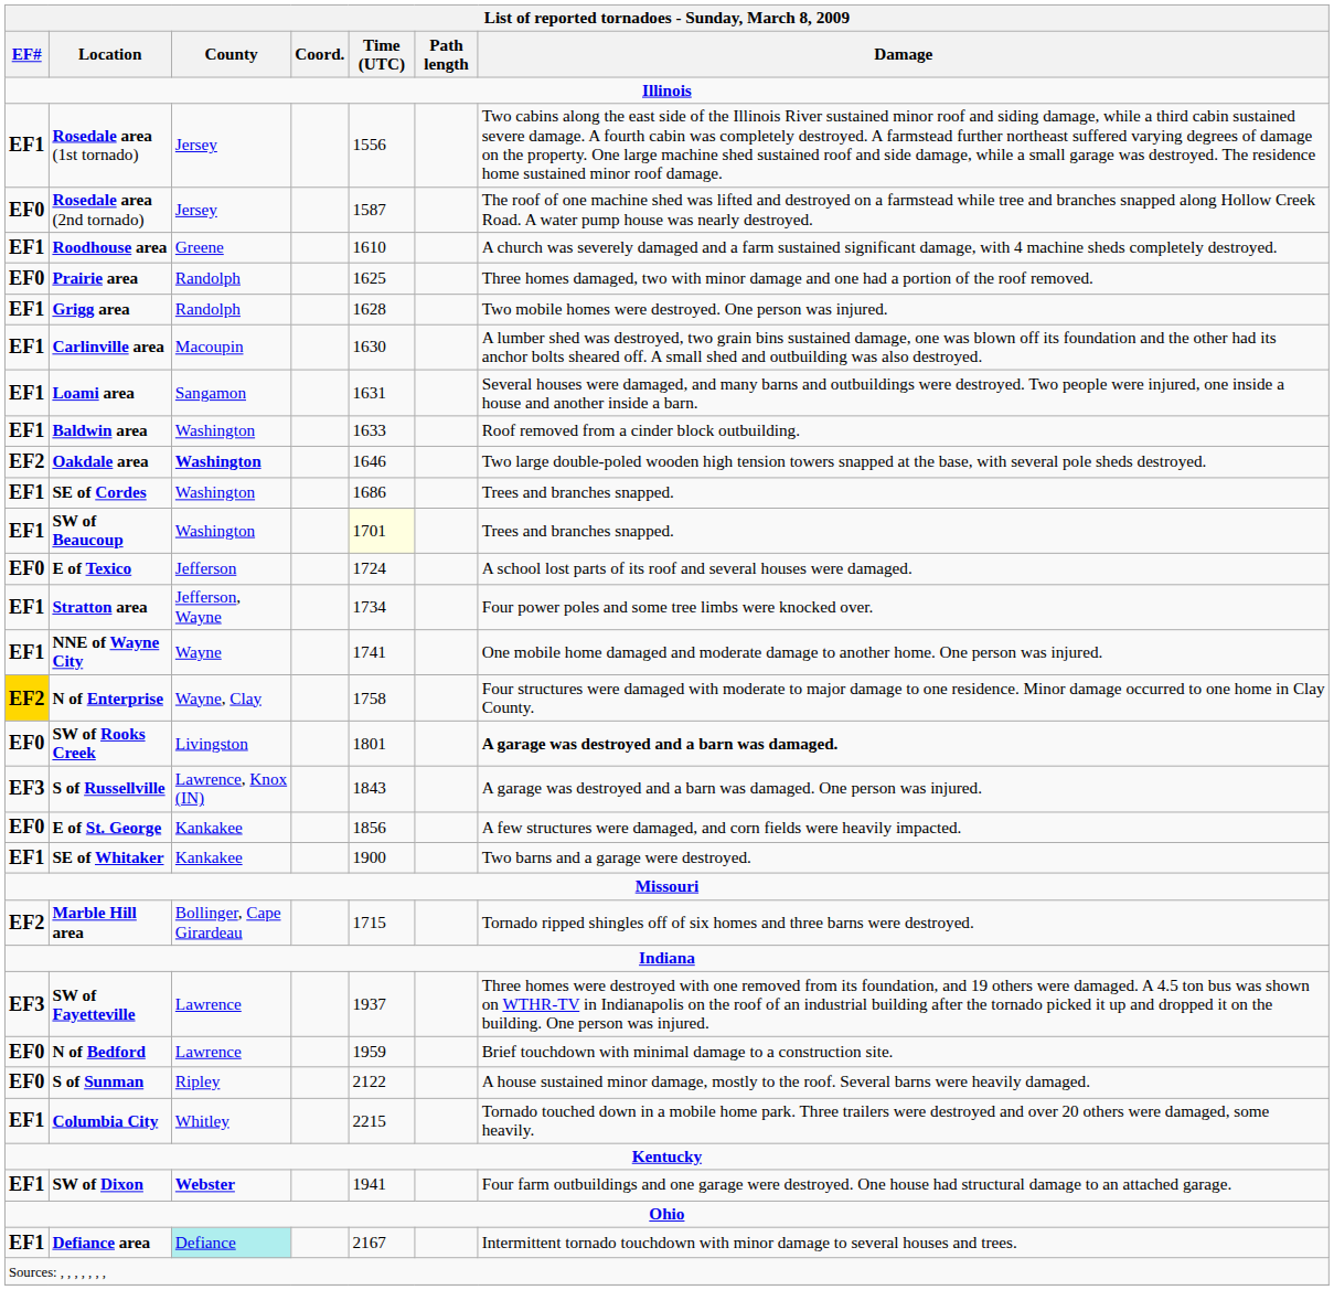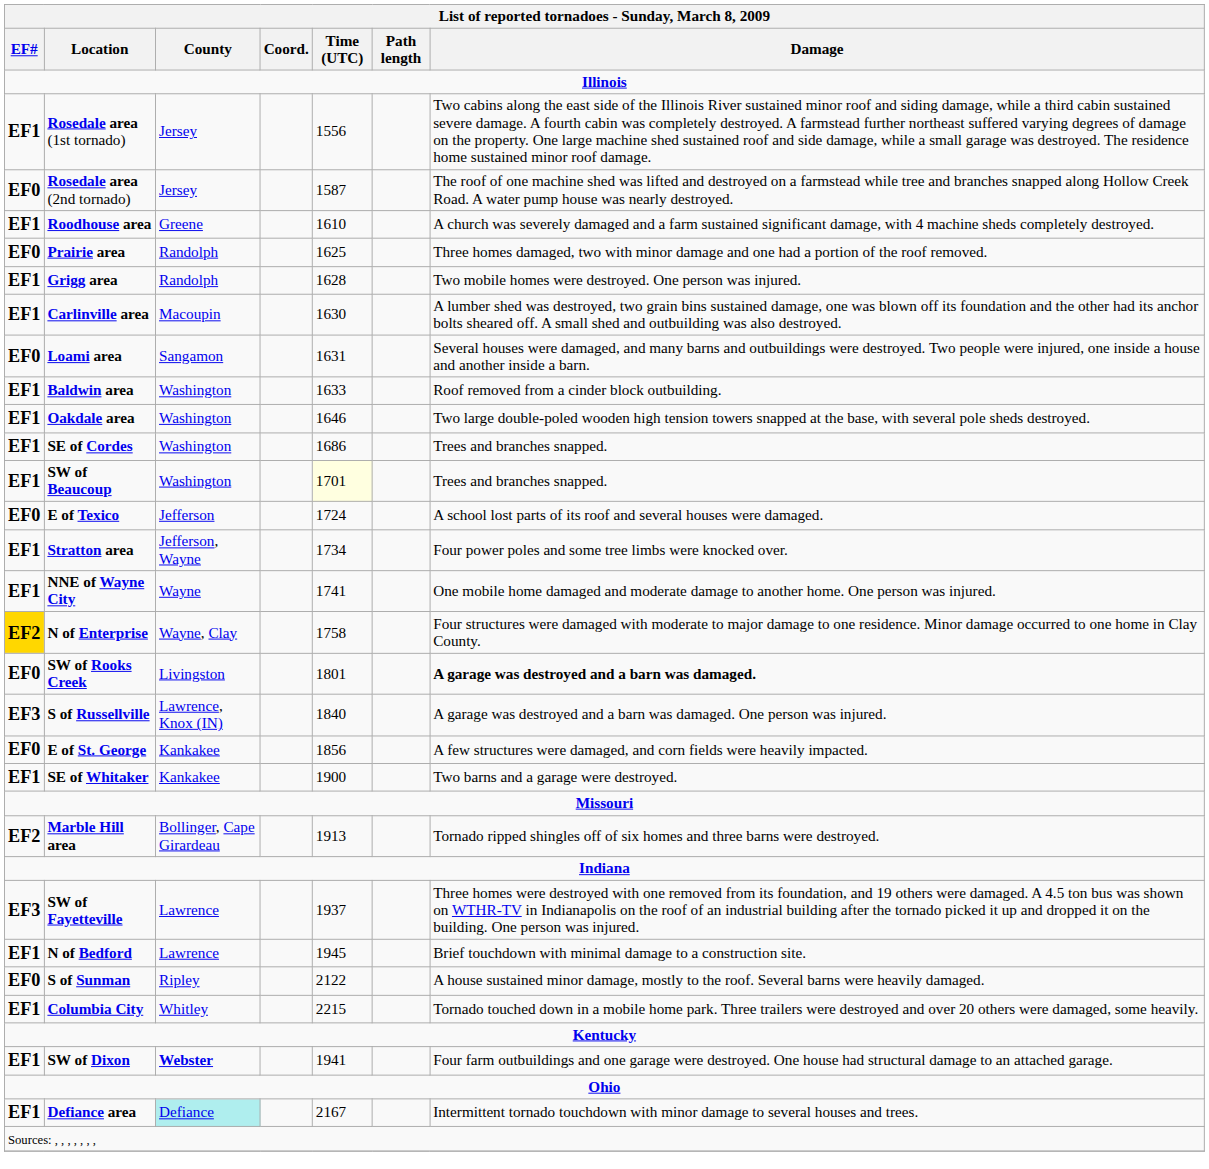Loami area | EF#: EF1 -> EF0
Oakdale area | EF#: EF2 -> EF1
Oakdale area | County: bold -> normal
S of Russellville | Time (UTC): 1843 -> 1840
Marble Hill area | Time (UTC): 1715 -> 1913
N of Bedford | EF#: EF0 -> EF1
N of Bedford | Time (UTC): 1959 -> 1945
